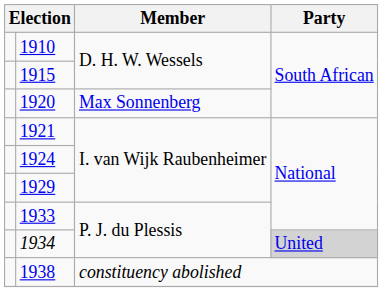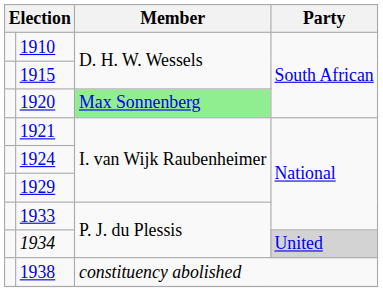1920 | Member: no background -> lightgreen background
